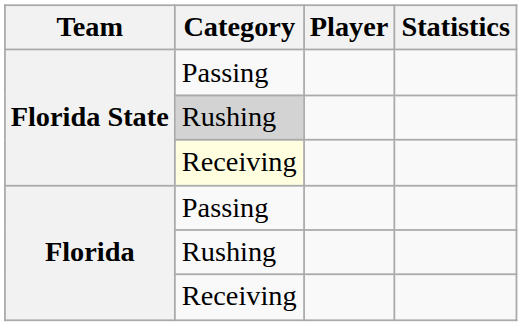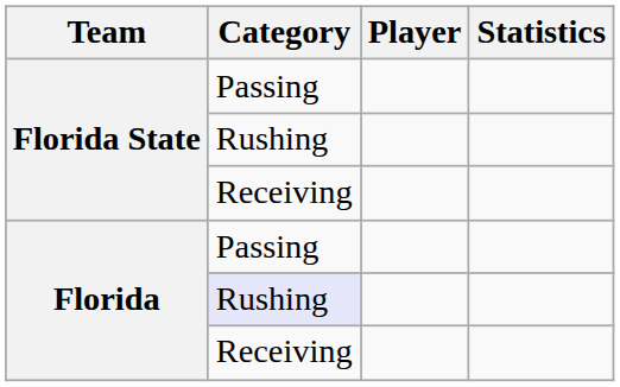Florida State / Rushing | Category: lightgrey background -> no background
Florida State / Receiving | Category: lightyellow background -> no background
Florida / Rushing | Category: no background -> lavender background
